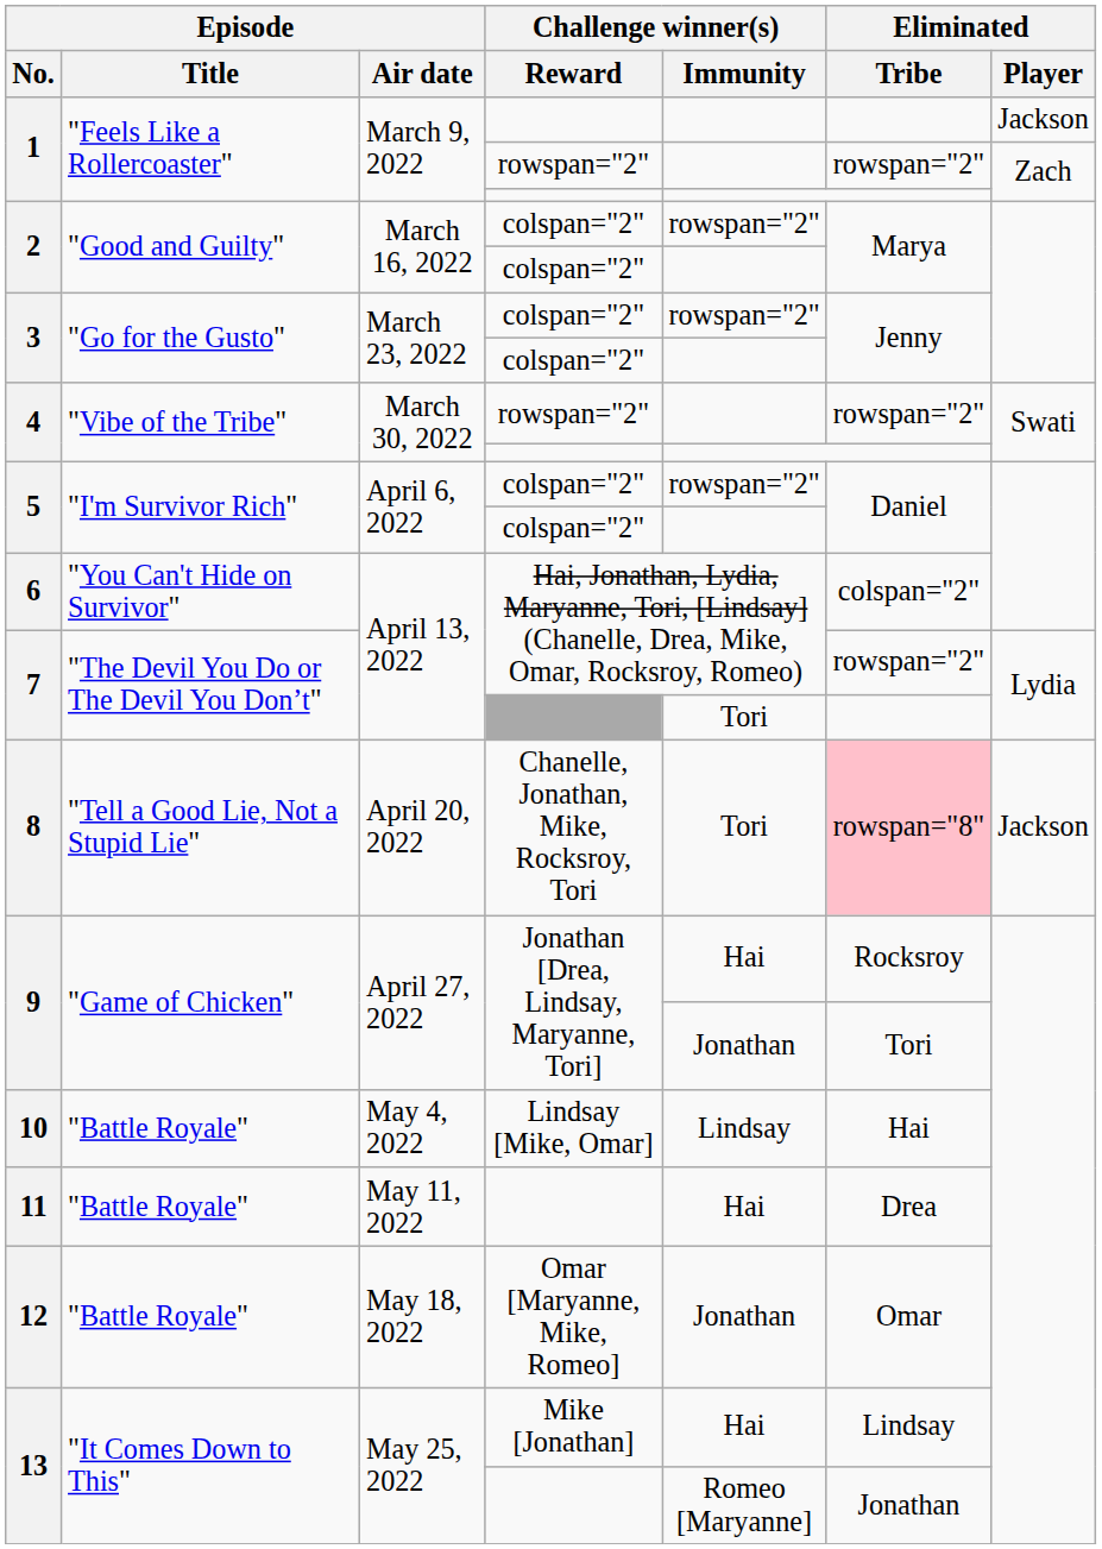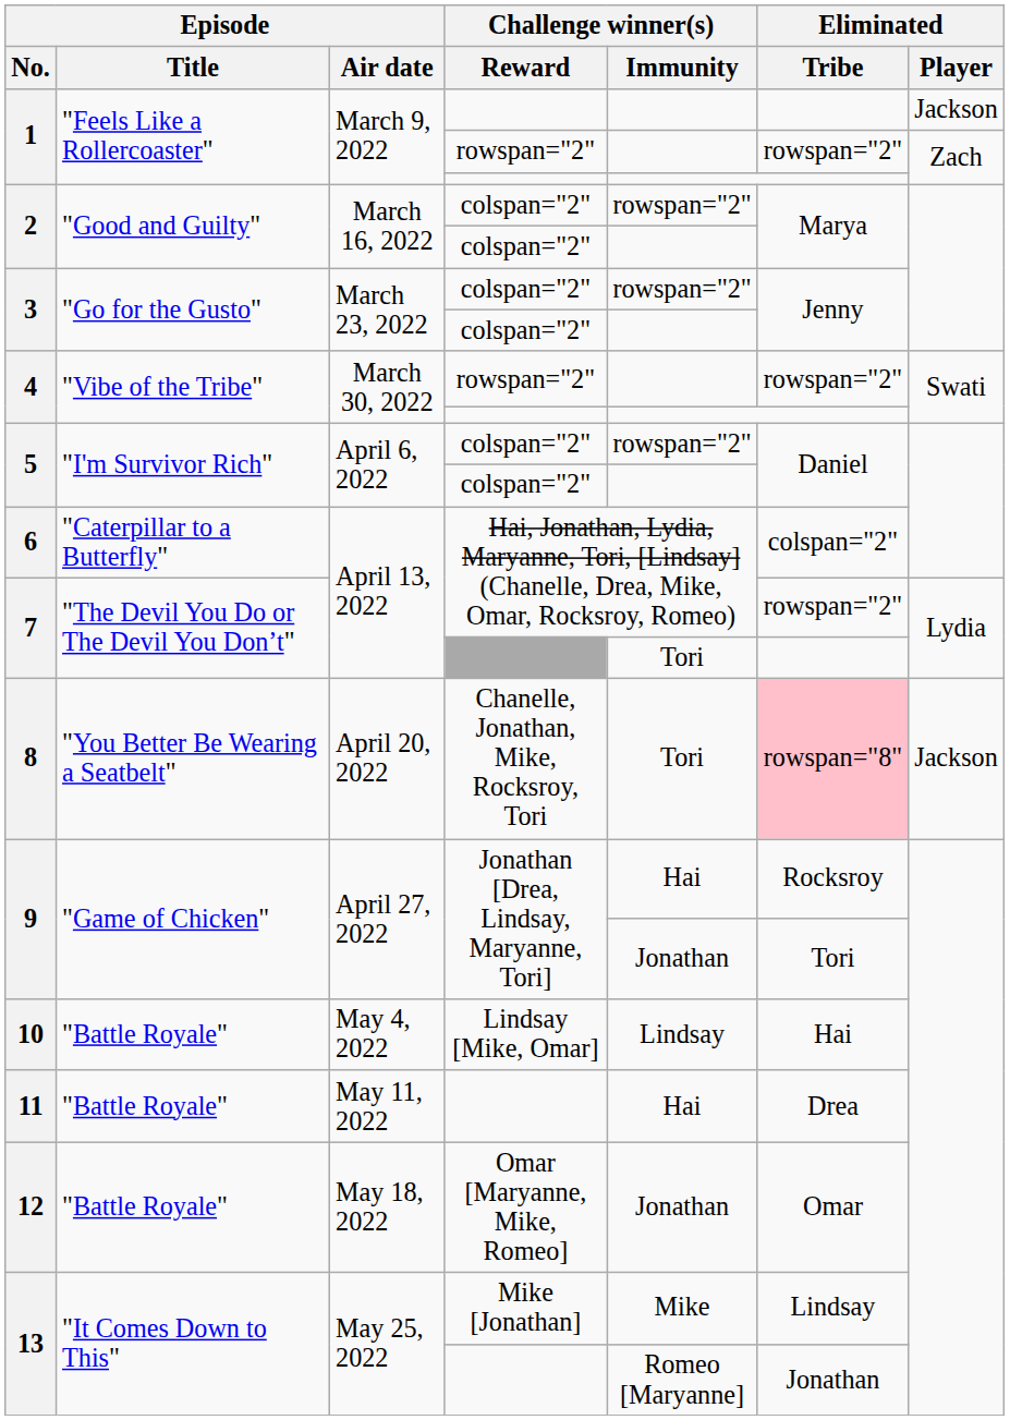6 | Episode / Title: "You Can't Hide on Survivor" -> "Caterpillar to a Butterfly"
8 | Episode / Title: "Tell a Good Lie, Not a Stupid Lie" -> "You Better Be Wearing a Seatbelt"
13 / Mike [Jonathan] | Challenge winner(s) / Immunity: Hai -> Mike
